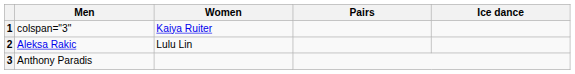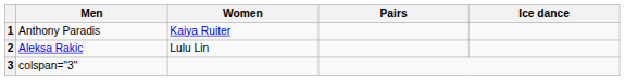1 | Men: colspan="3" -> Anthony Paradis
3 | Men: Anthony Paradis -> colspan="3"
